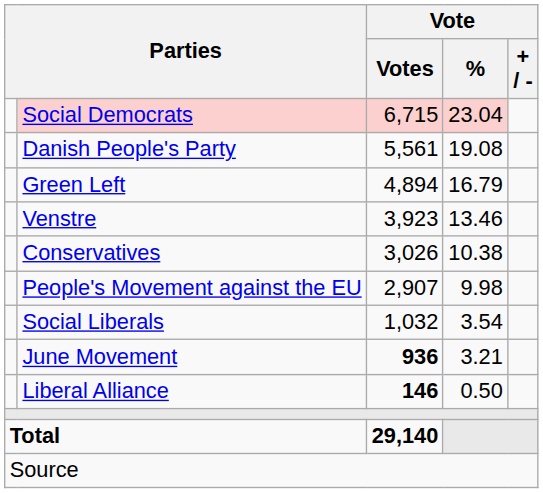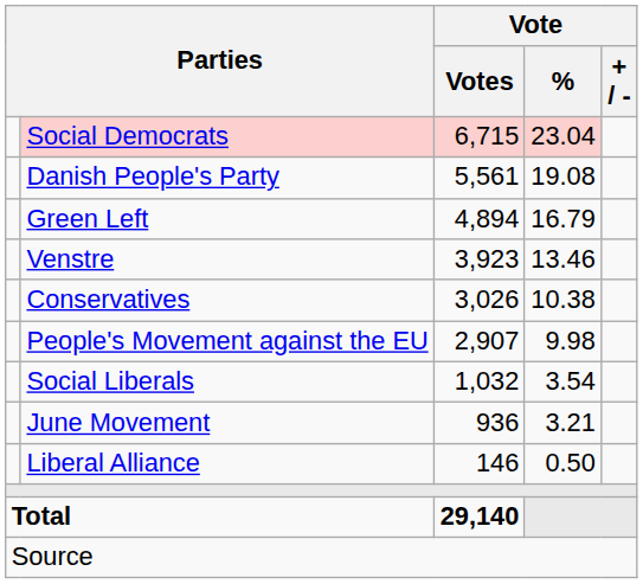June Movement | Vote / Votes: bold -> normal
Liberal Alliance | Vote / Votes: bold -> normal
